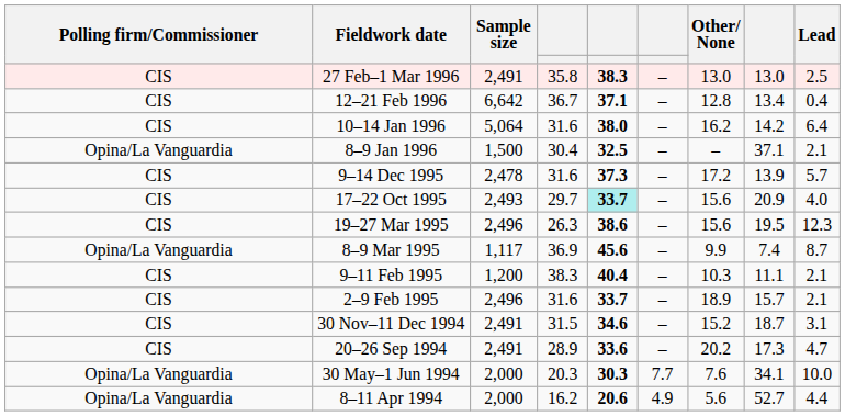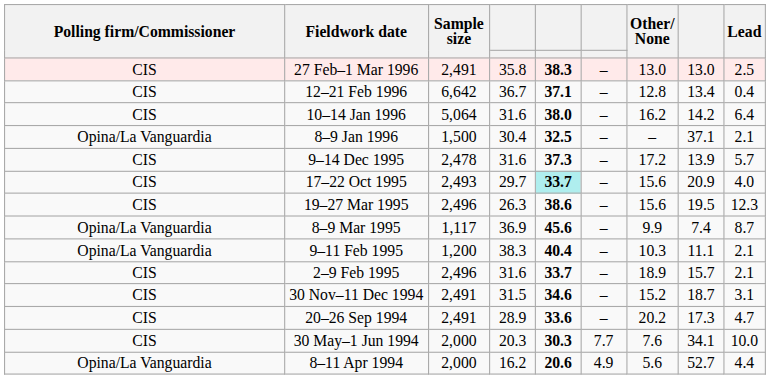9–11 Feb 1995 | Polling firm/Commissioner: CIS -> Opina/La Vanguardia
30 May–1 Jun 1994 | Polling firm/Commissioner: Opina/La Vanguardia -> CIS
